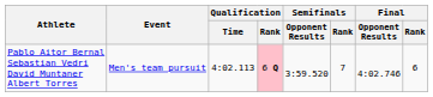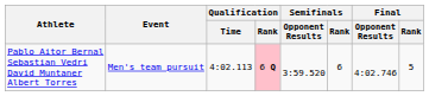row 3 | Semifinals / Rank: 7 -> 6
row 3 | Final / Rank: 6 -> 5
